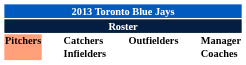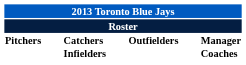Pitchers | column 1: lightsalmon background -> no background
